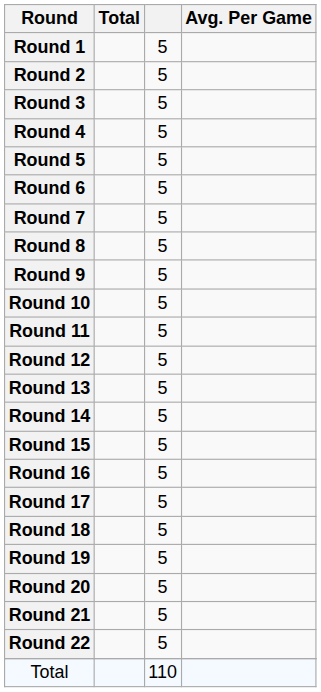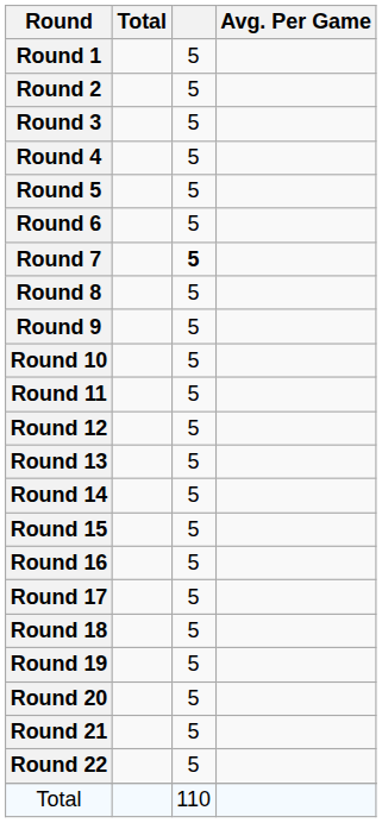Round 7 | column 3: normal -> bold
